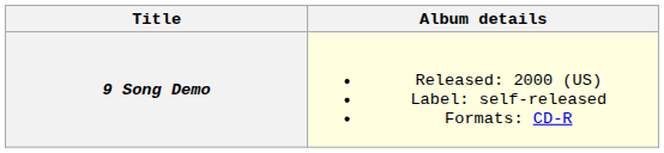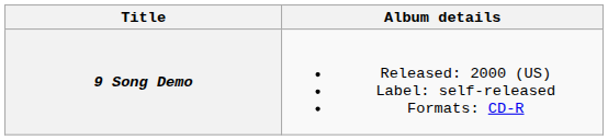9 Song Demo | Album details: lightyellow background -> no background
